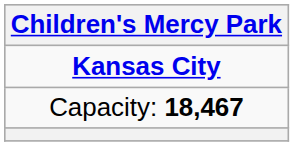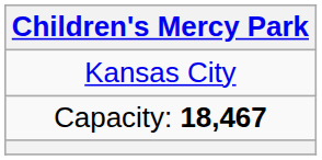row 2 | column 1: bold -> normal
